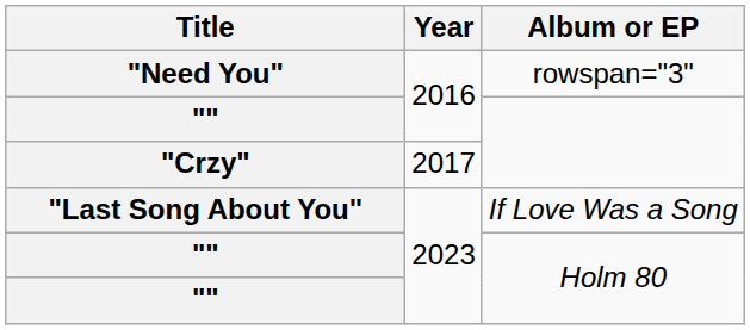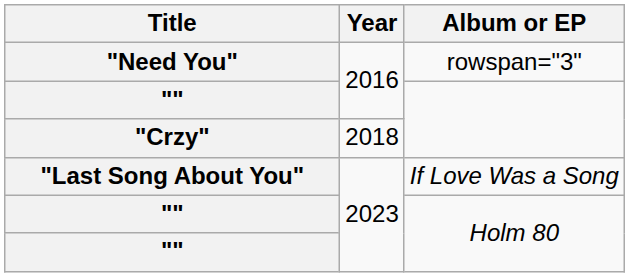"Crzy" | Year: 2017 -> 2018
